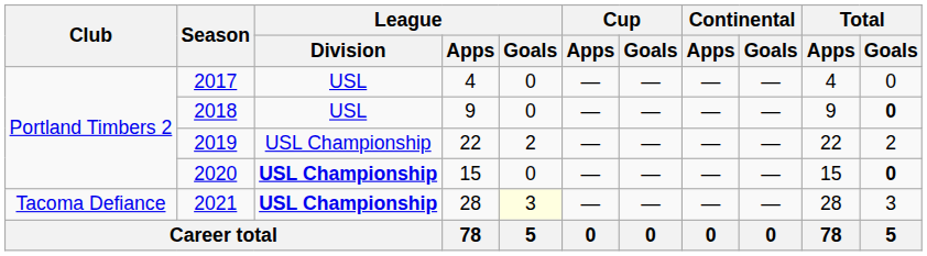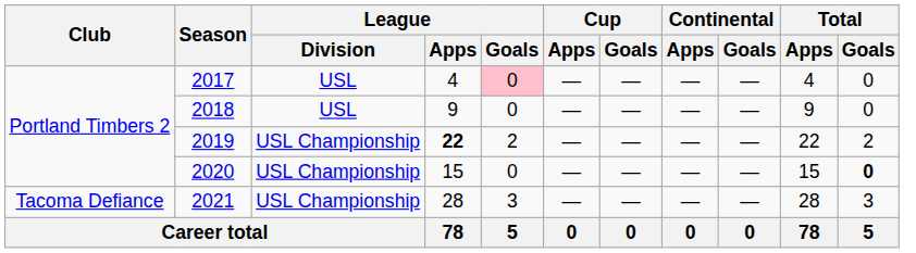2017 | League / Goals: no background -> pink background
2018 | Total / Goals: bold -> normal
2019 | League / Apps: normal -> bold
2020 | League / Division: bold -> normal
2021 | League / Division: bold -> normal
2021 | League / Goals: lightyellow background -> no background
